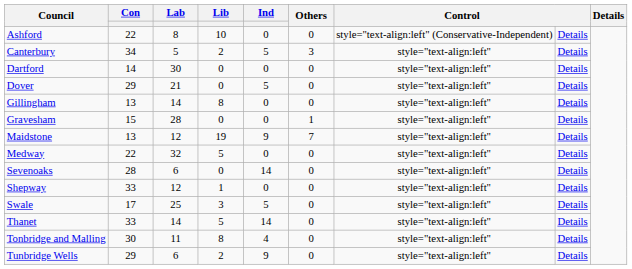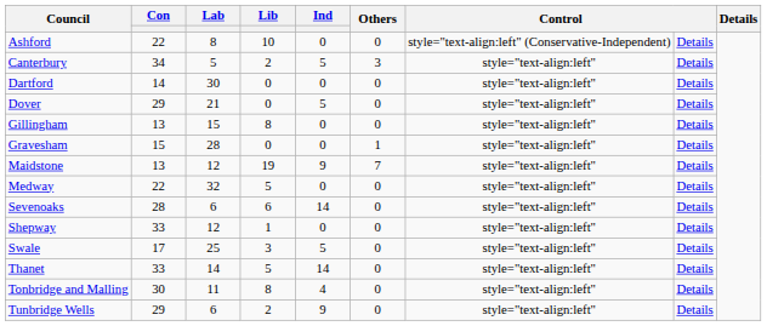Gillingham | Lab: 14 -> 15
Sevenoaks | Lib: 0 -> 6
